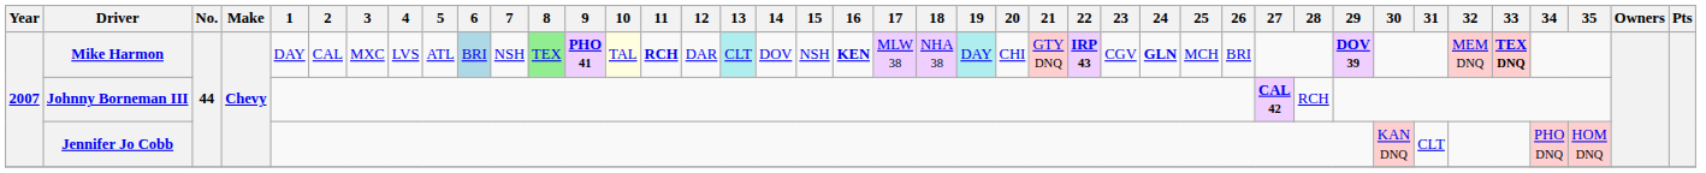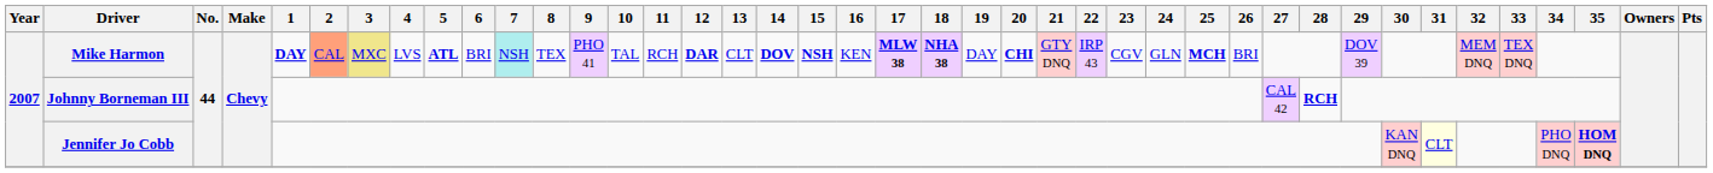Mike Harmon | 1: normal -> bold
Mike Harmon | 2: no background -> lightsalmon background
Mike Harmon | 3: no background -> khaki background
Mike Harmon | 5: normal -> bold
Mike Harmon | 6: lightblue background -> no background
Mike Harmon | 7: no background -> paleturquoise background
Mike Harmon | 8: lightgreen background -> no background
Mike Harmon | 9: bold -> normal
Mike Harmon | 10: lightyellow background -> no background
Mike Harmon | 11: bold -> normal
Mike Harmon | 12: normal -> bold
Mike Harmon | 13: paleturquoise background -> no background
Mike Harmon | 14: normal -> bold
Mike Harmon | 15: normal -> bold
Mike Harmon | 16: bold -> normal
Mike Harmon | 17: normal -> bold
Mike Harmon | 18: normal -> bold
Mike Harmon | 19: paleturquoise background -> no background
Mike Harmon | 20: normal -> bold
Mike Harmon | 22: bold -> normal
Mike Harmon | 24: bold -> normal
Mike Harmon | 25: normal -> bold
Mike Harmon | 29: bold -> normal
Mike Harmon | 33: bold -> normal
Johnny Borneman III | 27: bold -> normal
Johnny Borneman III | 28: normal -> bold
Jennifer Jo Cobb | 31: no background -> lightyellow background
Jennifer Jo Cobb | 35: normal -> bold
